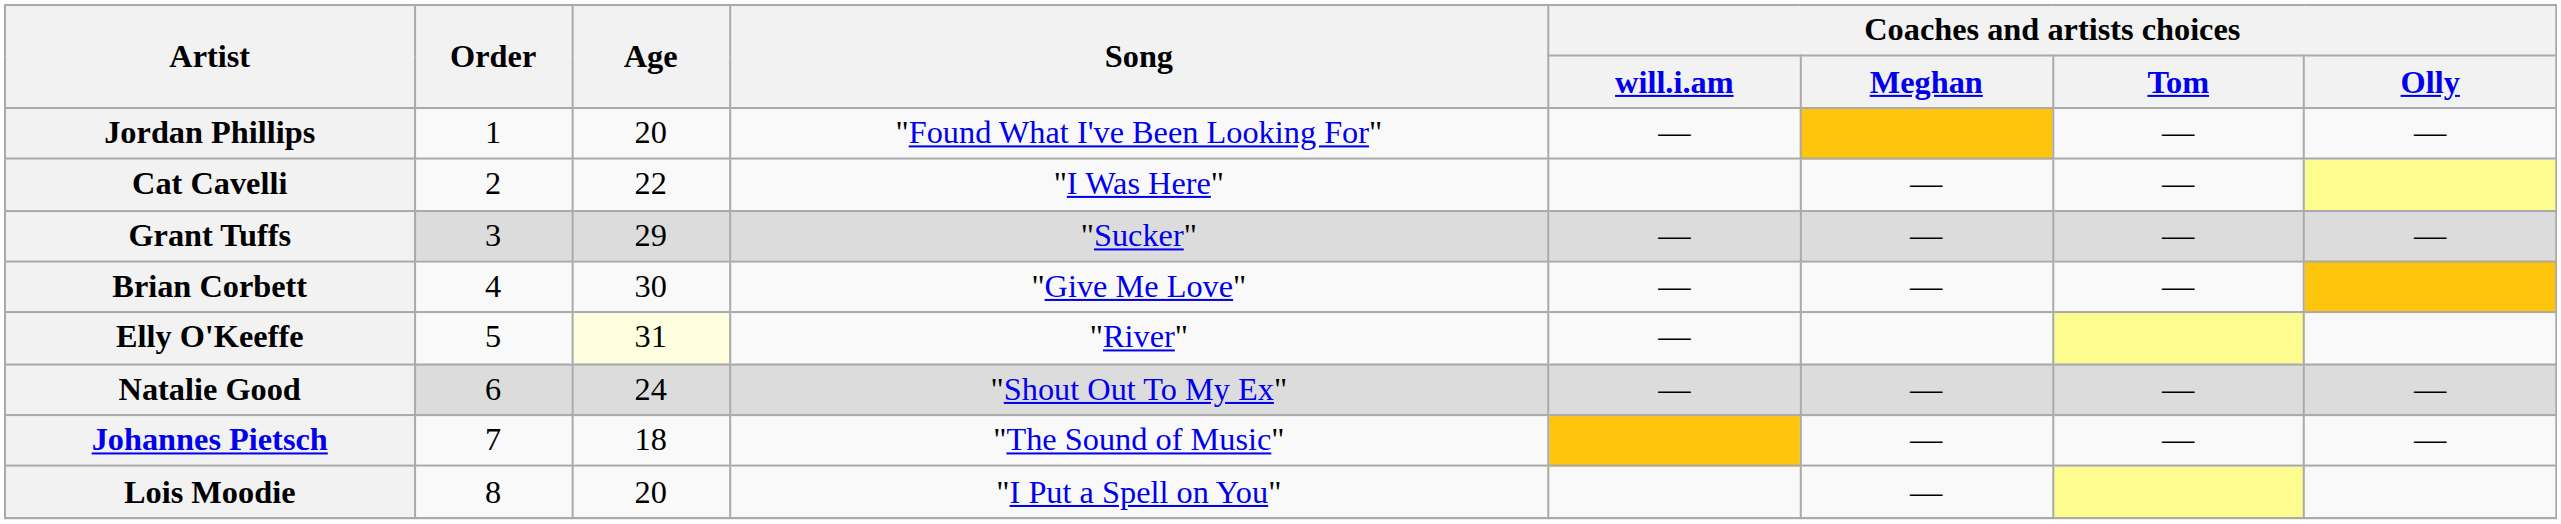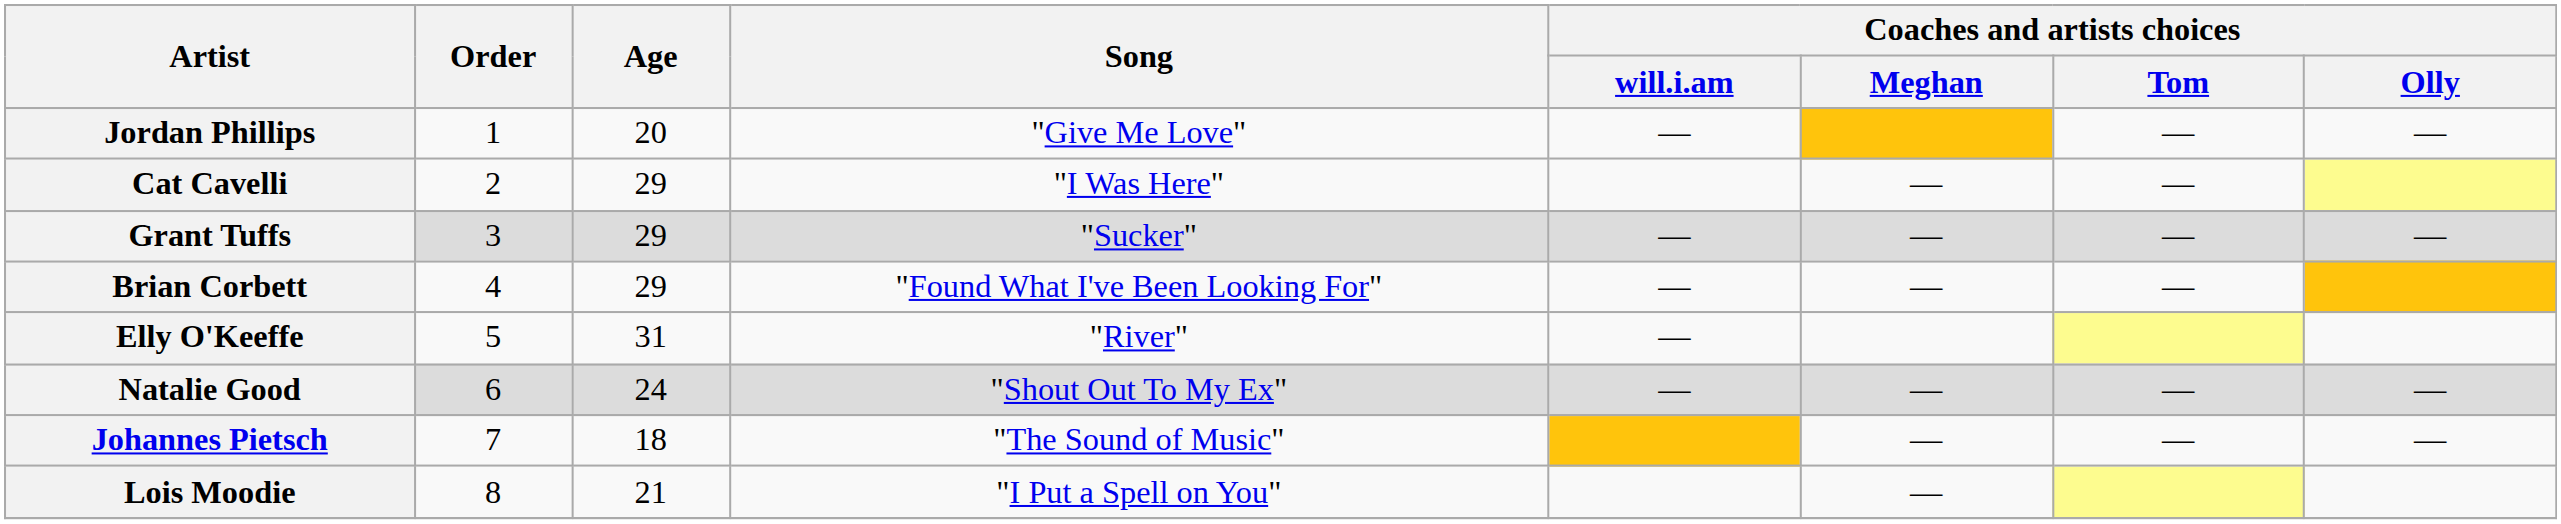Jordan Phillips | Song: "Found What I've Been Looking For" -> "Give Me Love"
Cat Cavelli | Age: 22 -> 29
Brian Corbett | Age: 30 -> 29
Brian Corbett | Song: "Give Me Love" -> "Found What I've Been Looking For"
Elly O'Keeffe | Age: lightyellow background -> no background
Lois Moodie | Age: 20 -> 21
